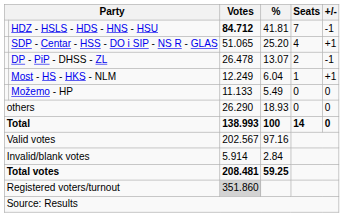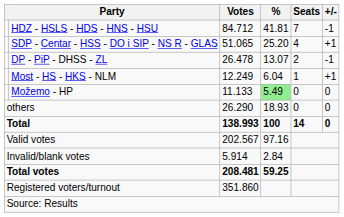HDZ - HSLS - HDS - HNS - HSU | Votes: bold -> normal
Možemo - HP | %: no background -> lightgreen background
Registered voters/turnout | Votes: lightgrey background -> no background
